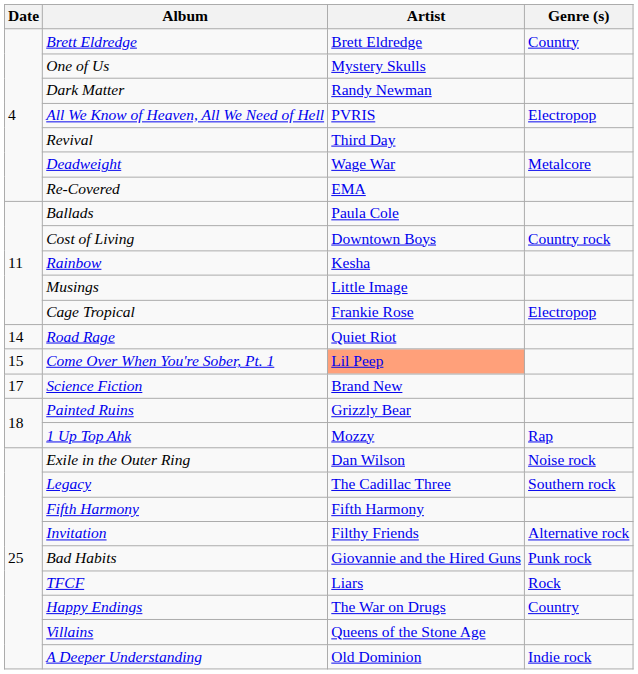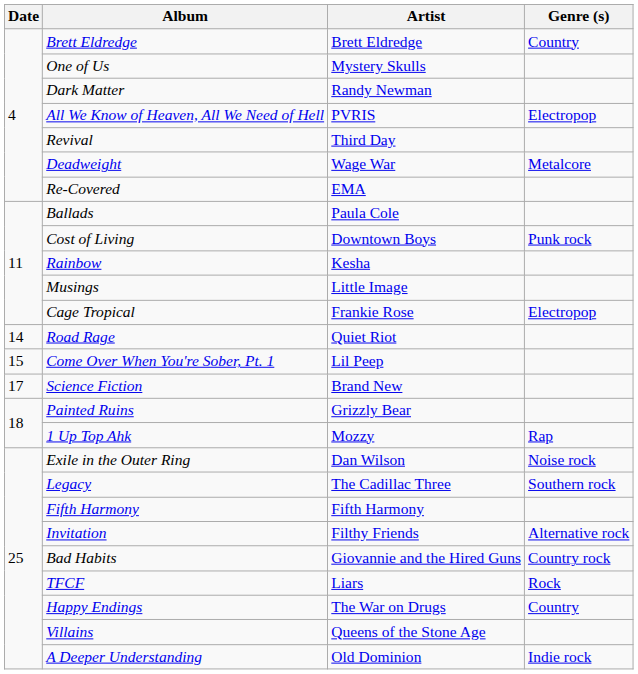Cost of Living | Genre (s): Country rock -> Punk rock
Come Over When You're Sober, Pt. 1 | Artist: lightsalmon background -> no background
Bad Habits | Genre (s): Punk rock -> Country rock
